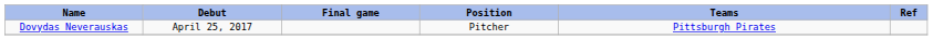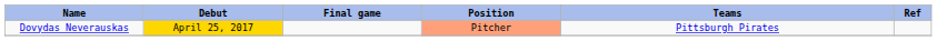Dovydas Neverauskas | Debut: no background -> gold background
Dovydas Neverauskas | Position: no background -> lightsalmon background
